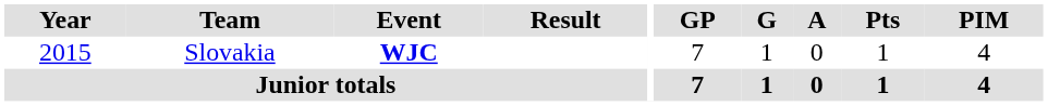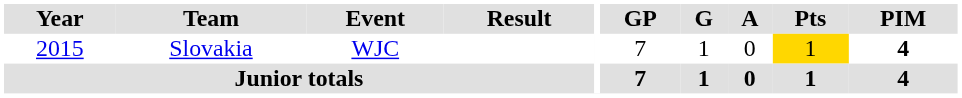Slovakia | Event: bold -> normal
Slovakia | Pts: no background -> gold background
Slovakia | PIM: normal -> bold
